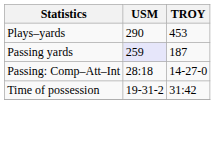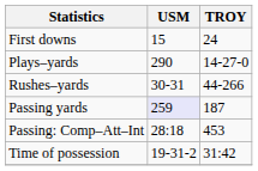+ row: First downs | 15 | 24
Plays–yards | TROY: 453 -> 14-27-0
+ row: Rushes–yards | 30-31 | 44-266
Passing: Comp–Att–Int | TROY: 14-27-0 -> 453
